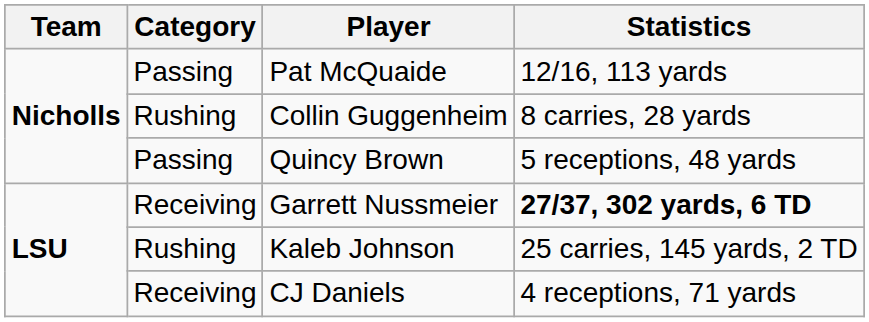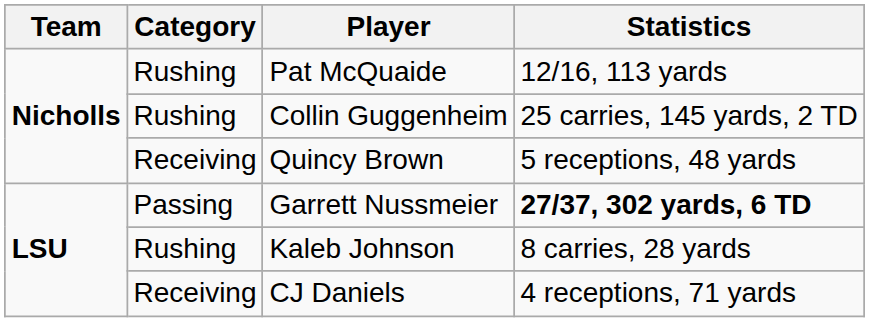Pat McQuaide | Category: Passing -> Rushing
Collin Guggenheim | Statistics: 8 carries, 28 yards -> 25 carries, 145 yards, 2 TD
Quincy Brown | Category: Passing -> Receiving
Garrett Nussmeier | Category: Receiving -> Passing
Kaleb Johnson | Statistics: 25 carries, 145 yards, 2 TD -> 8 carries, 28 yards
